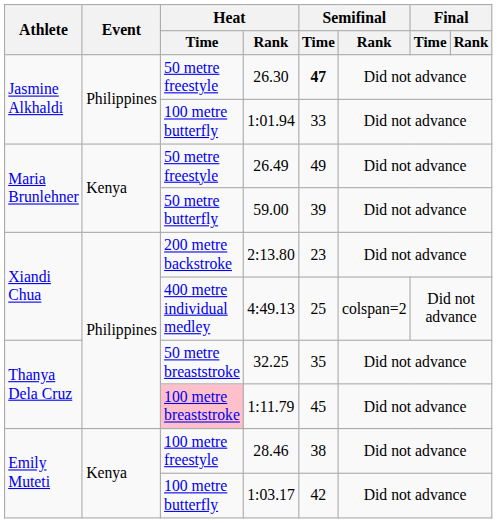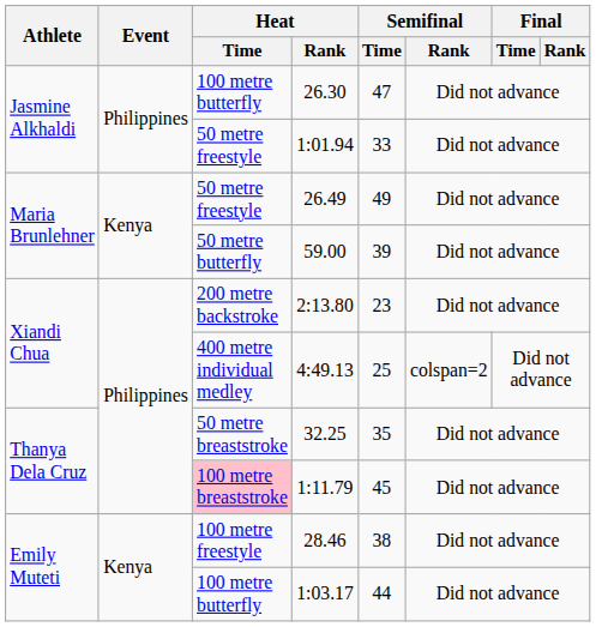26.30 | Heat / Time: 50 metre freestyle -> 100 metre butterfly
26.30 | Semifinal / Time: bold -> normal
1:01.94 | Heat / Time: 100 metre butterfly -> 50 metre freestyle
1:03.17 | Semifinal / Time: 42 -> 44
